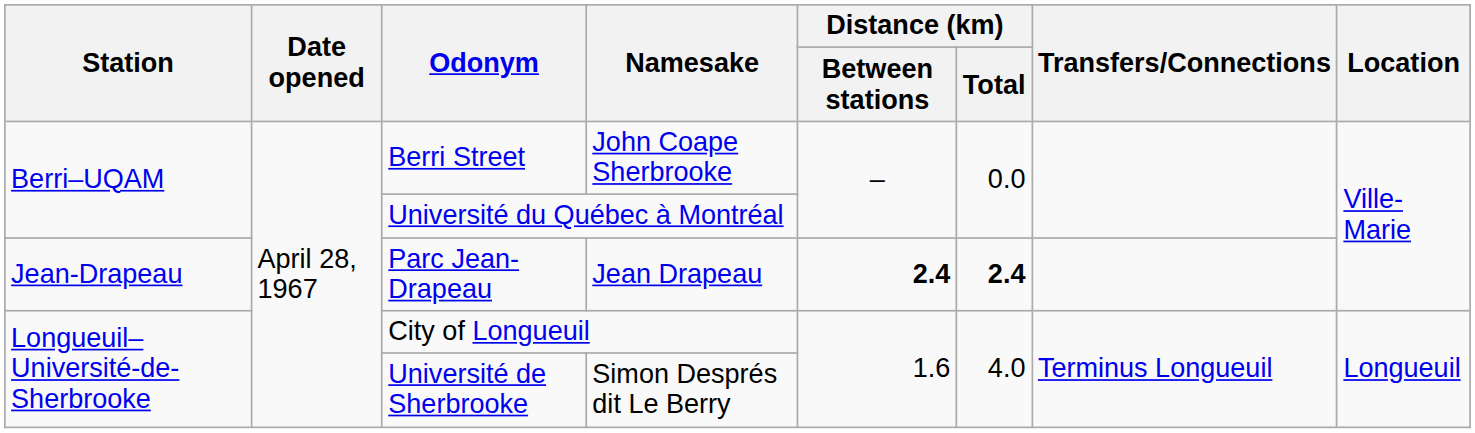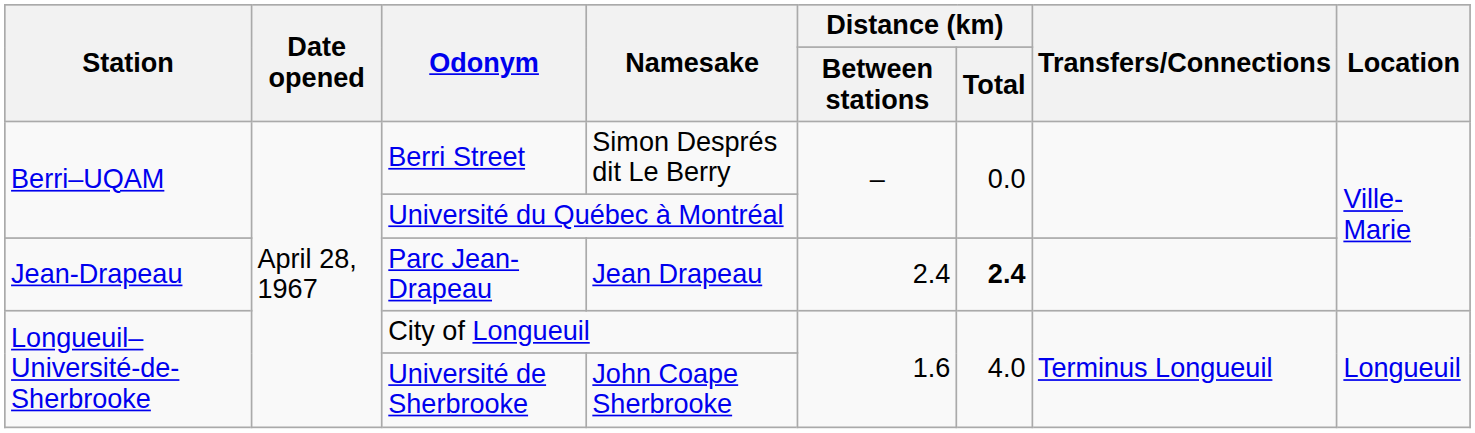Berri Street | Namesake: John Coape Sherbrooke -> Simon Després dit Le Berry
Parc Jean-Drapeau | Distance (km) / Between stations: bold -> normal
Université de Sherbrooke | Namesake: Simon Després dit Le Berry -> John Coape Sherbrooke
